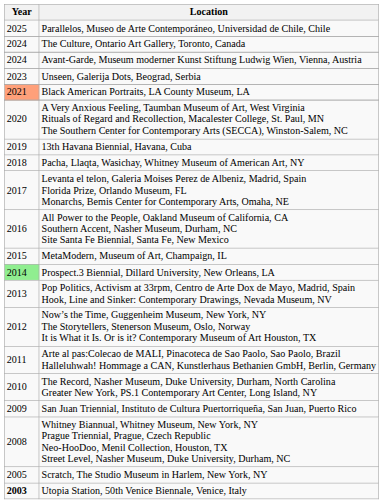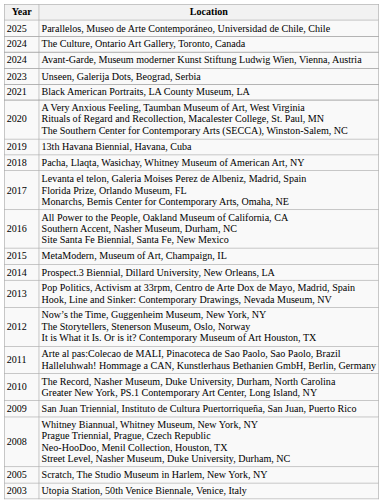Black American Portraits, LA County Museum, LA | Year: lightsalmon background -> no background
Prospect.3 Biennial, Dillard University, New Orleans, LA | Year: lightgreen background -> no background
Utopia Station, 50th Venice Biennale, Venice, Italy | Year: bold -> normal
